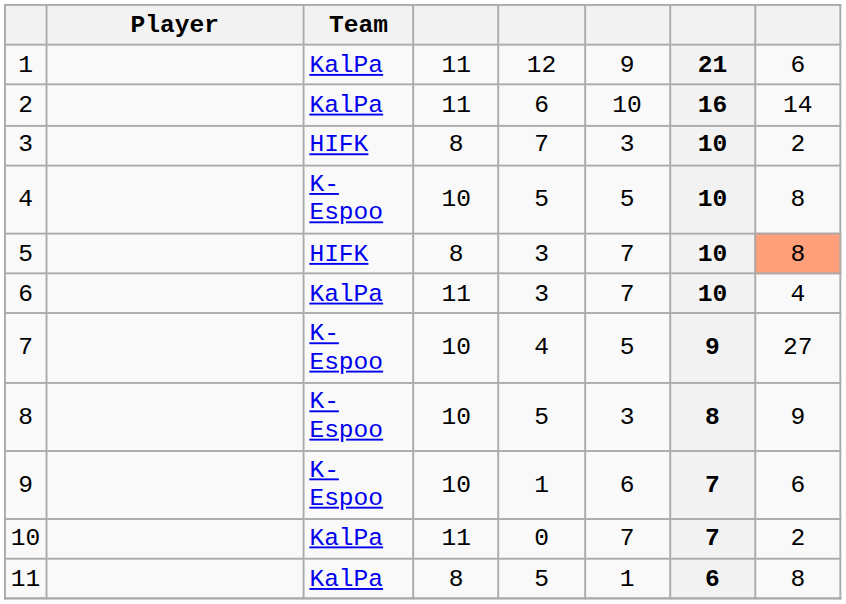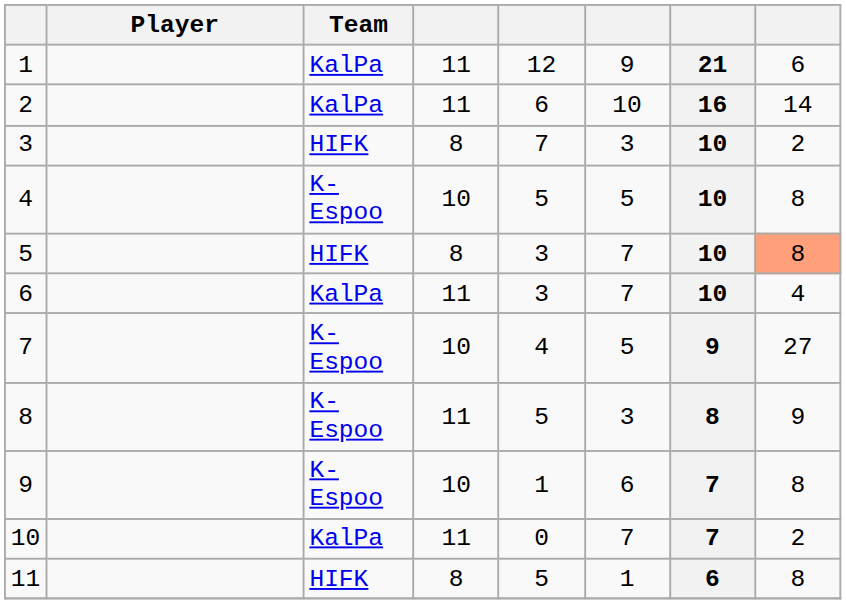row 9 | column 4: 10 -> 11
row 10 | column 8: 6 -> 8
row 12 | Team: KalPa -> HIFK
